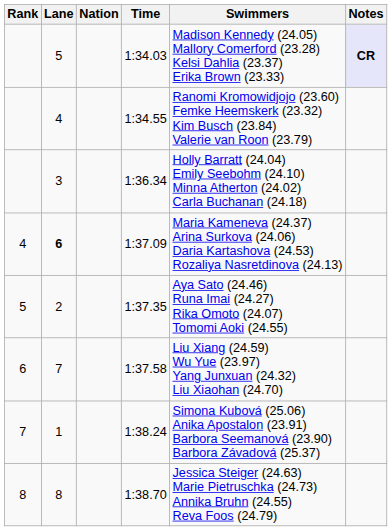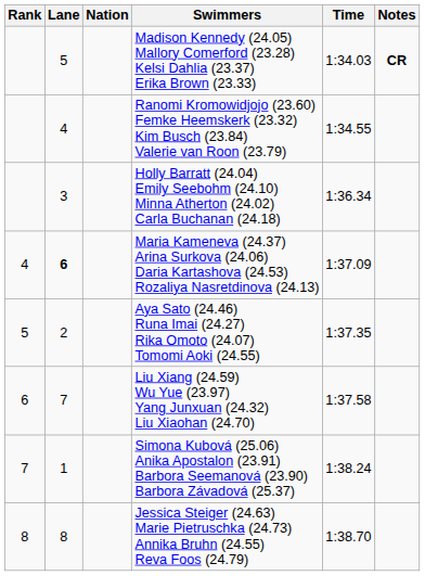columns swapped: Swimmers <-> Time
row 2 | Notes: lavender background -> no background
